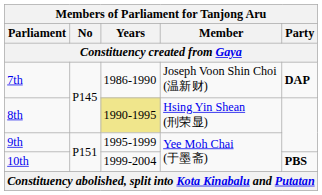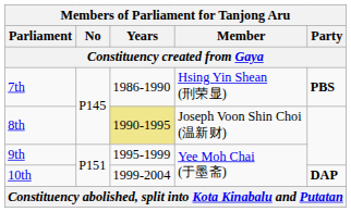7th | Member: Joseph Voon Shin Choi (温新财) -> Hsing Yin Shean (刑荣显)
7th | Party: DAP -> PBS
8th | Member: Hsing Yin Shean (刑荣显) -> Joseph Voon Shin Choi (温新财)
10th | Party: PBS -> DAP
